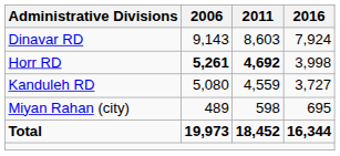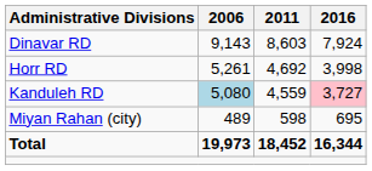Horr RD | 2006: bold -> normal
Horr RD | 2011: bold -> normal
Kanduleh RD | 2006: no background -> lightblue background
Kanduleh RD | 2016: no background -> pink background
